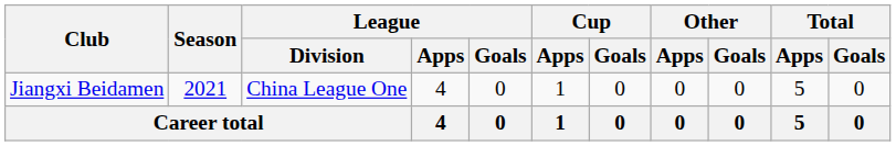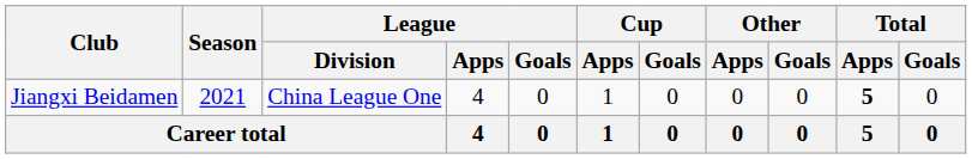Jiangxi Beidamen | Total / Apps: normal -> bold
